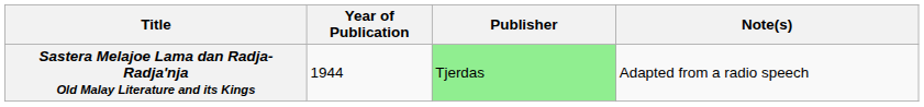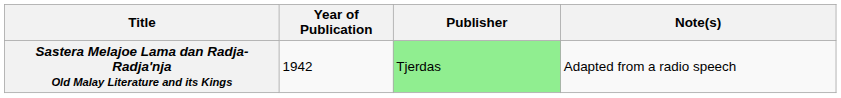row 2 | Year of Publication: 1944 -> 1942
